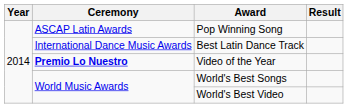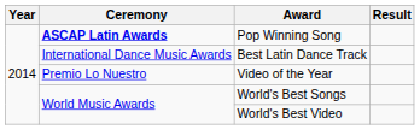Pop Winning Song | Ceremony: normal -> bold
Video of the Year | Ceremony: bold -> normal
